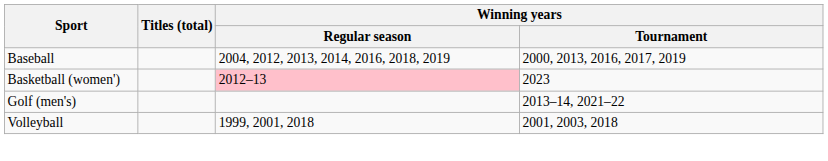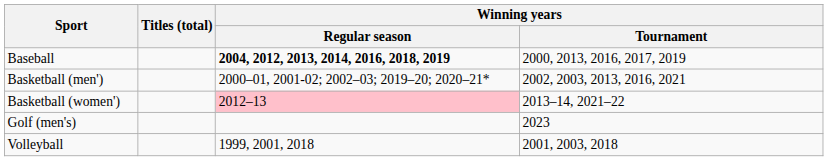Baseball | Winning years / Regular season: normal -> bold
+ row: Basketball (men') | 2000–01, 2001-02; 2002–03; 2019–20; 2020–21* | 2002, 2003, 2013, 2016, 2021
Basketball (women') | Winning years / Tournament: 2023 -> 2013–14, 2021–22
Golf (men's) | Winning years / Tournament: 2013–14, 2021–22 -> 2023
